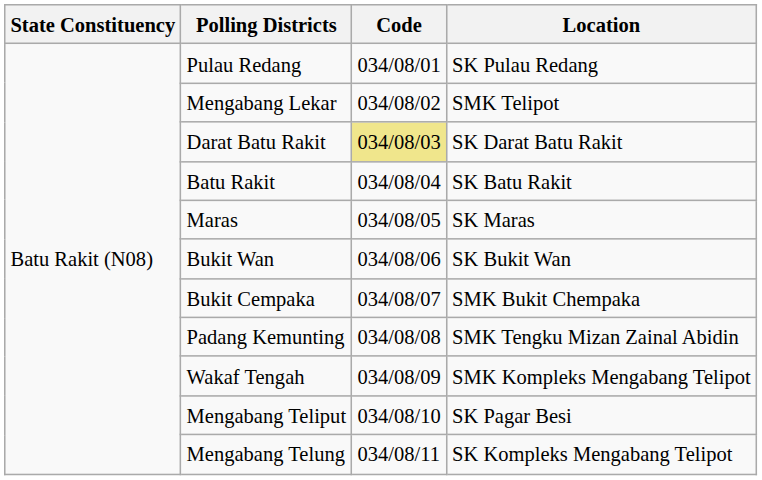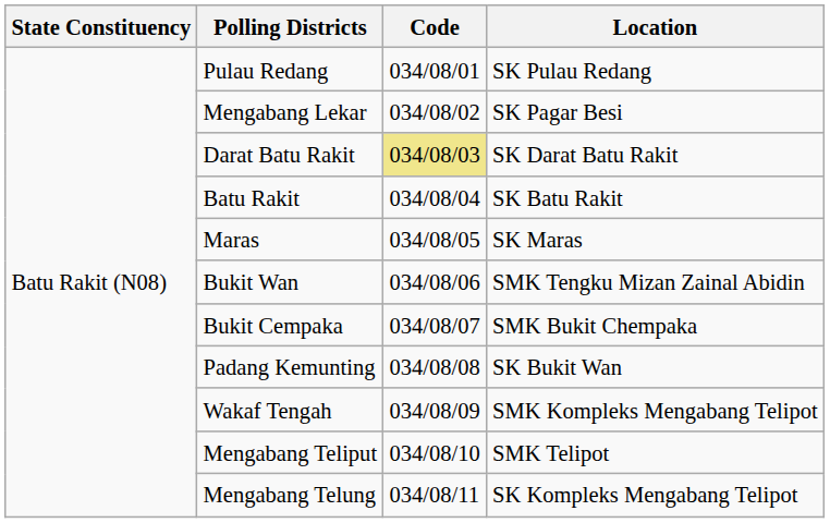Mengabang Lekar | Location: SMK Telipot -> SK Pagar Besi
Bukit Wan | Location: SK Bukit Wan -> SMK Tengku Mizan Zainal Abidin
Padang Kemunting | Location: SMK Tengku Mizan Zainal Abidin -> SK Bukit Wan
Mengabang Teliput | Location: SK Pagar Besi -> SMK Telipot
